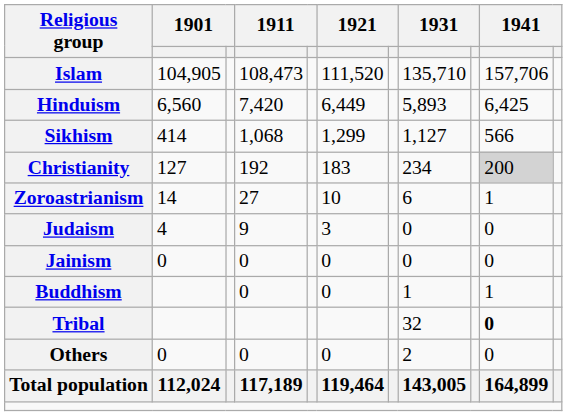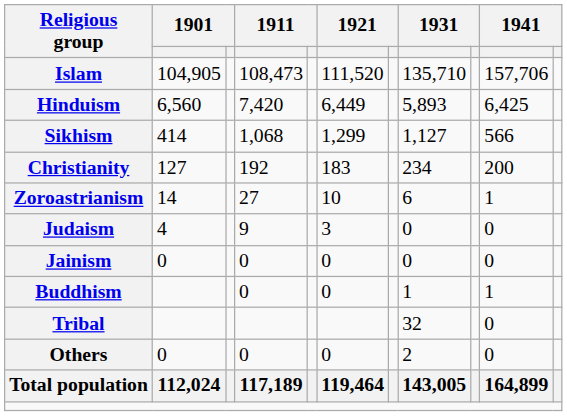Christianity | column 10: lightgrey background -> no background
Tribal | column 10: bold -> normal
